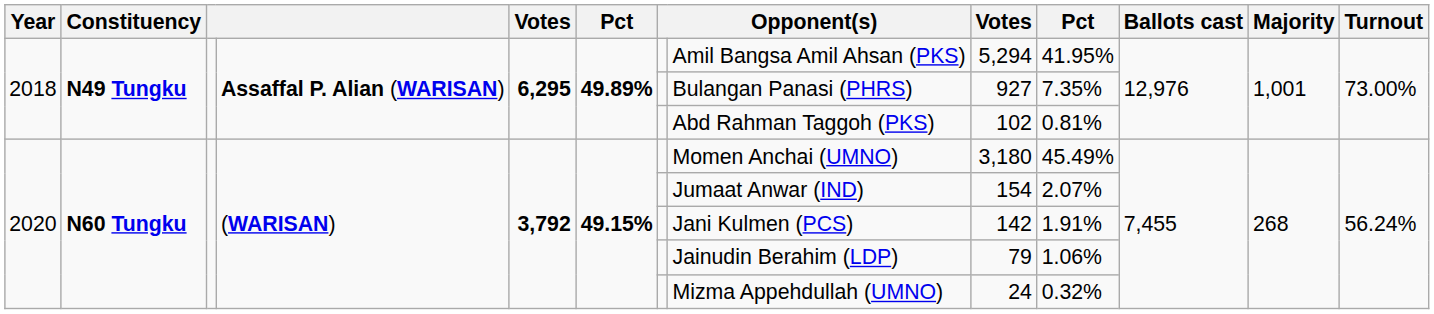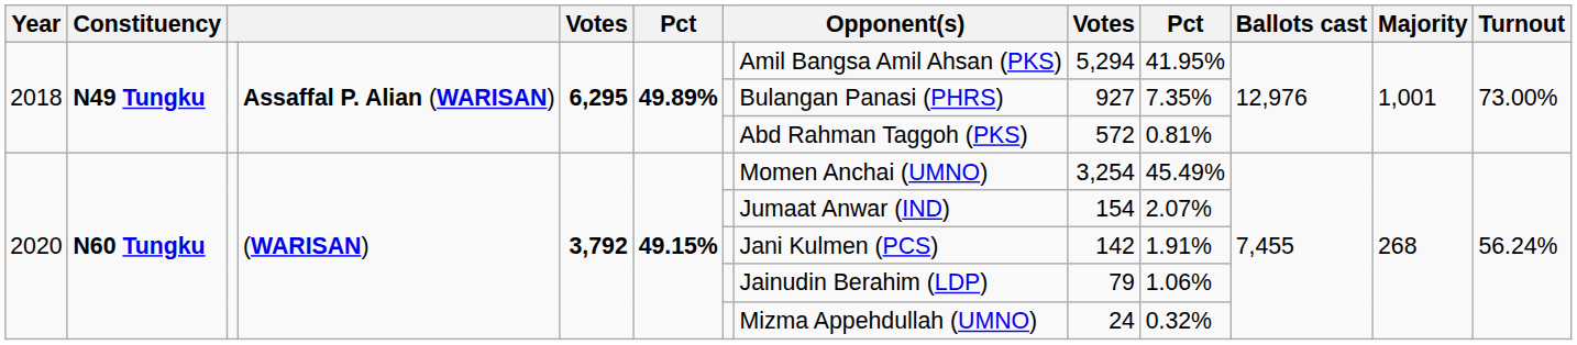row 4 | column 9: 102 -> 572
row 5 | column 9: 3,180 -> 3,254
